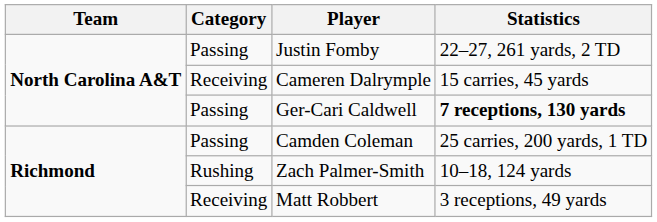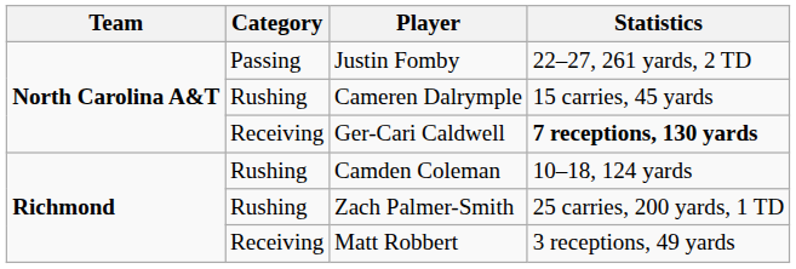Cameren Dalrymple | Category: Receiving -> Rushing
Ger-Cari Caldwell | Category: Passing -> Receiving
Camden Coleman | Category: Passing -> Rushing
Camden Coleman | Statistics: 25 carries, 200 yards, 1 TD -> 10–18, 124 yards
Zach Palmer-Smith | Statistics: 10–18, 124 yards -> 25 carries, 200 yards, 1 TD
